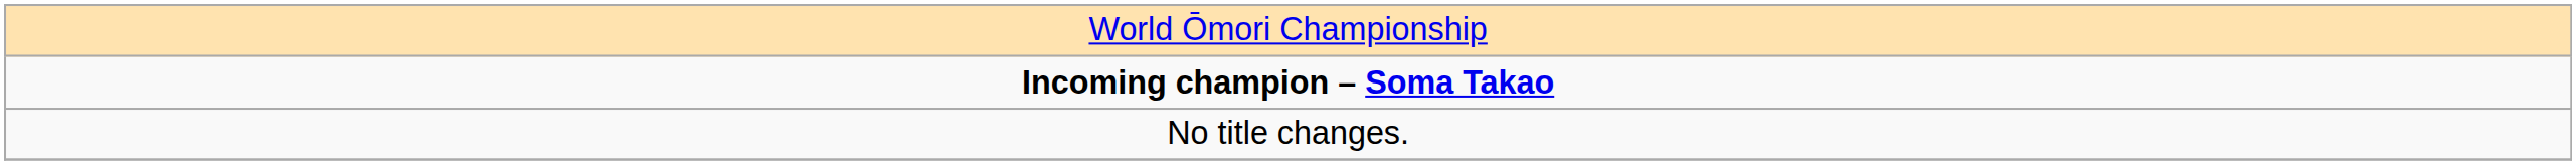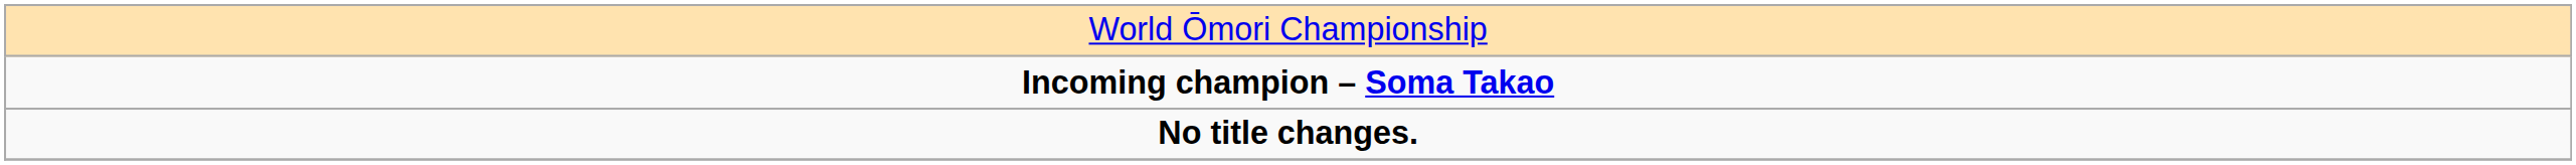No title changes. | column 1: normal -> bold
